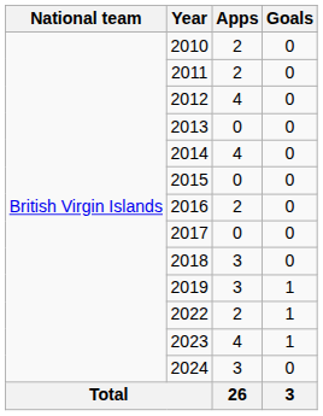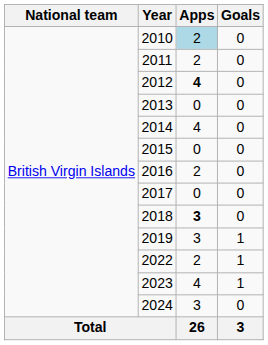2010 | Apps: no background -> lightblue background
2012 | Apps: normal -> bold
2018 | Apps: normal -> bold
